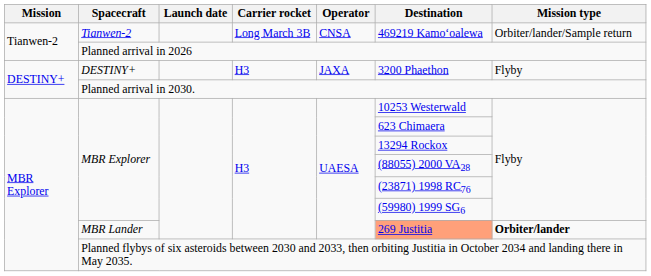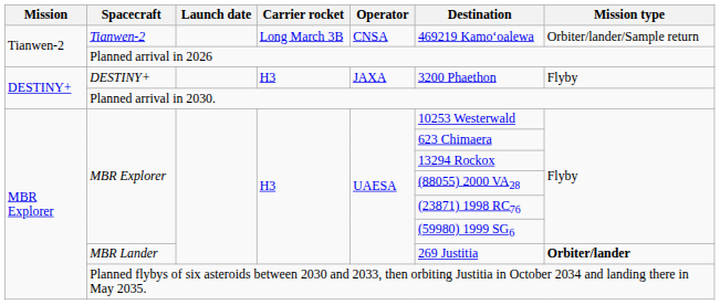MBR Lander | Destination: lightsalmon background -> no background
